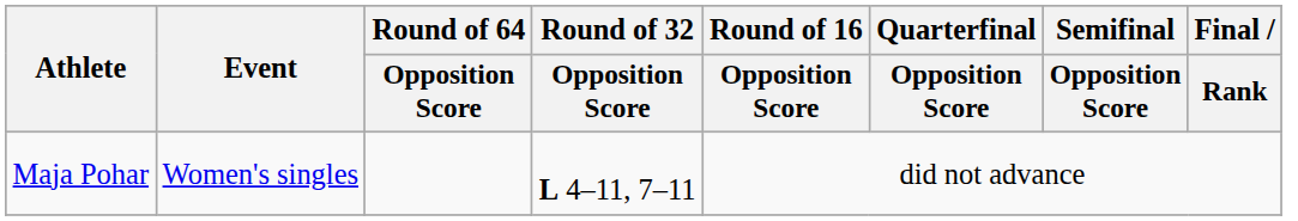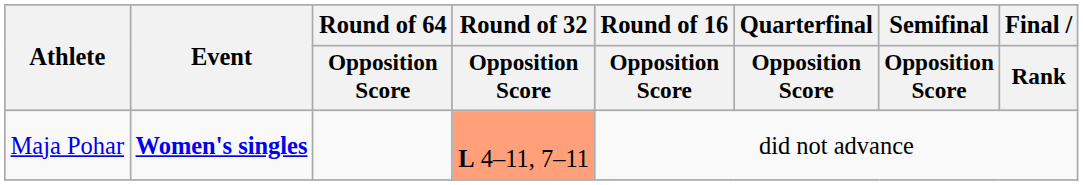Maja Pohar | Event: normal -> bold
Maja Pohar | Round of 32 / Opposition Score: no background -> lightsalmon background
